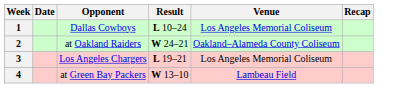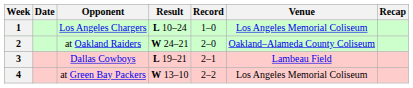+ column: Record | 1–0 | 2–0 | 2–1 | 2–2
1 | Opponent: Dallas Cowboys -> Los Angeles Chargers
3 | Opponent: Los Angeles Chargers -> Dallas Cowboys
3 | Venue: Los Angeles Memorial Coliseum -> Lambeau Field
4 | Venue: Lambeau Field -> Los Angeles Memorial Coliseum
